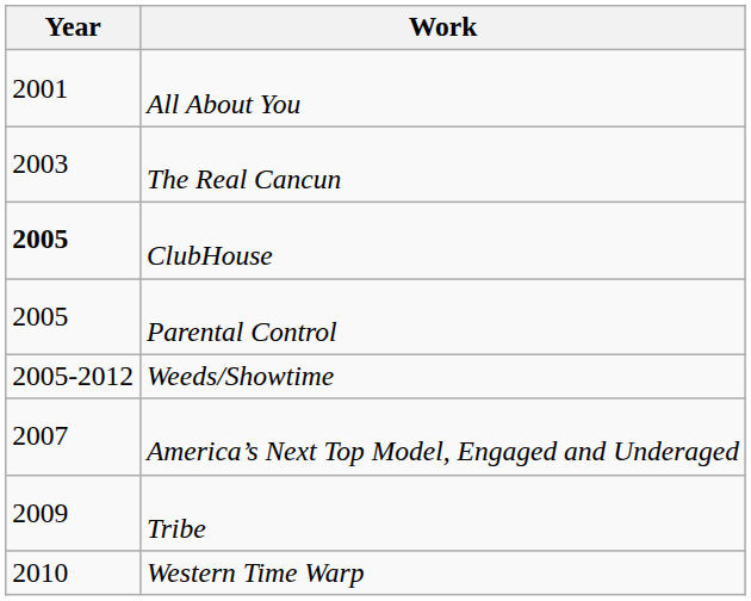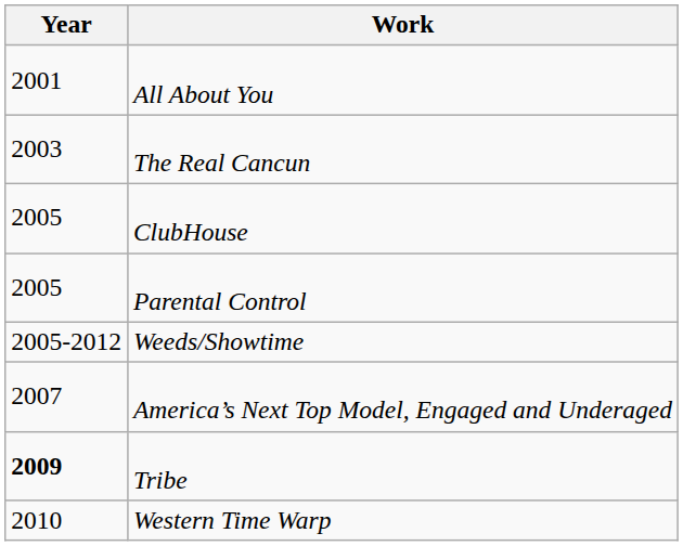ClubHouse | Year: bold -> normal
Tribe | Year: normal -> bold
